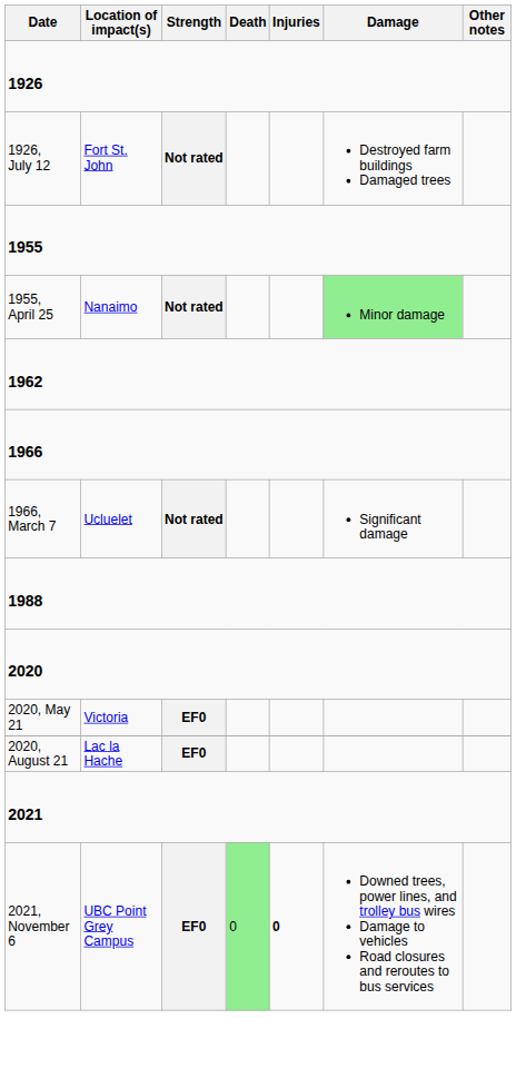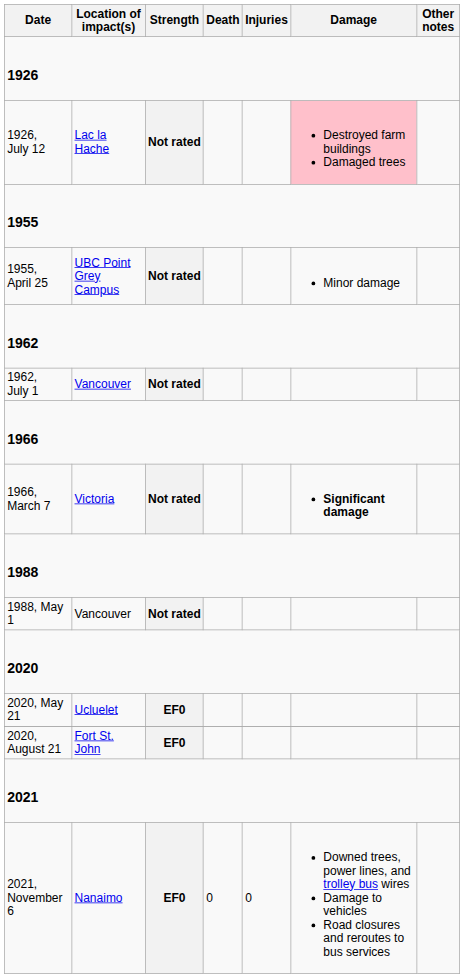1926, July 12 | Location of impact(s): Fort St. John -> Lac la Hache
1926, July 12 | Damage: no background -> pink background
1955, April 25 | Location of impact(s): Nanaimo -> UBC Point Grey Campus
1955, April 25 | Damage: lightgreen background -> no background
+ row: 1962, July 1 | Vancouver | Not rated
1966, March 7 | Location of impact(s): Ucluelet -> Victoria
1966, March 7 | Damage: normal -> bold
+ row: 1988, May 1 | Vancouver | Not rated
2020, May 21 | Location of impact(s): Victoria -> Ucluelet
2020, August 21 | Location of impact(s): Lac la Hache -> Fort St. John
2021, November 6 | Location of impact(s): UBC Point Grey Campus -> Nanaimo
2021, November 6 | Death: lightgreen background -> no background
2021, November 6 | Injuries: bold -> normal
